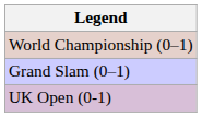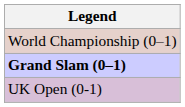row 3 | column 1: normal -> bold
